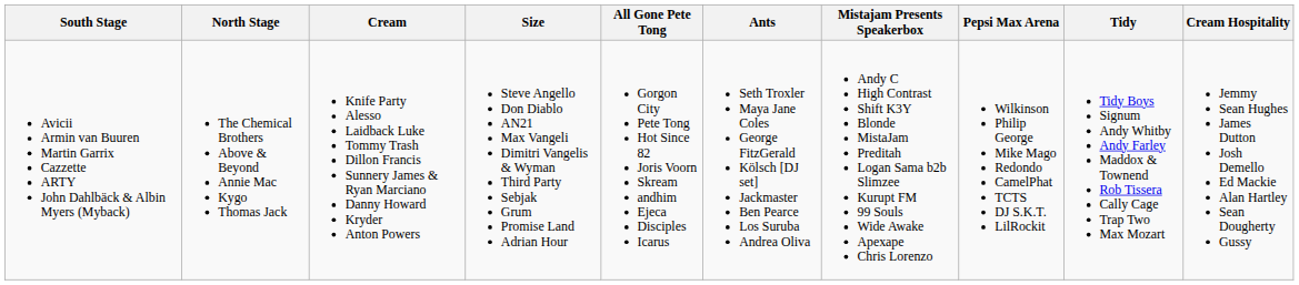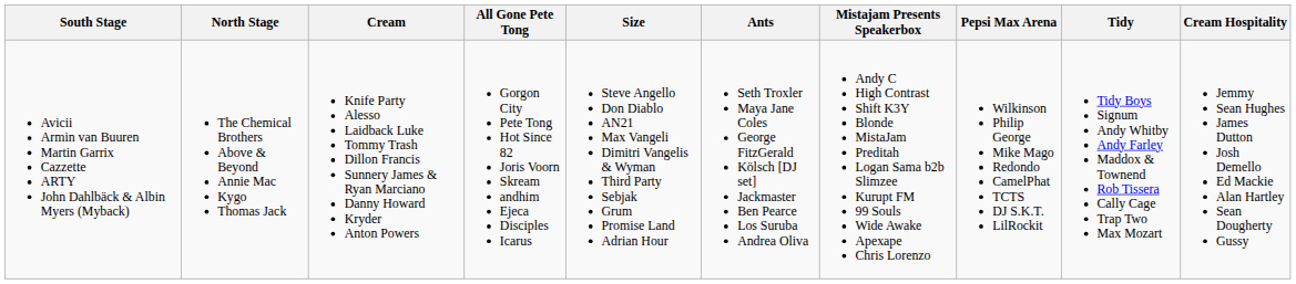columns swapped: Size <-> All Gone Pete Tong
